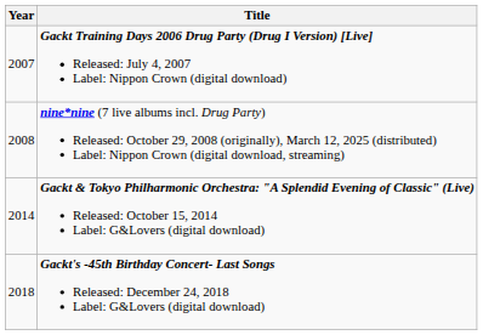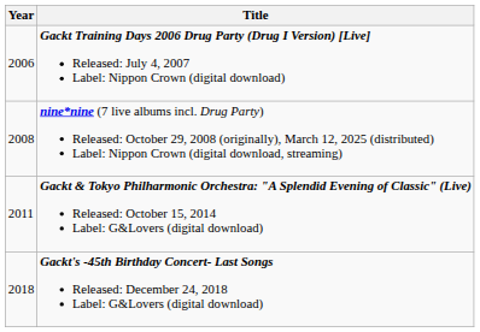row 2 | Year: 2007 -> 2006
row 4 | Year: 2014 -> 2011
